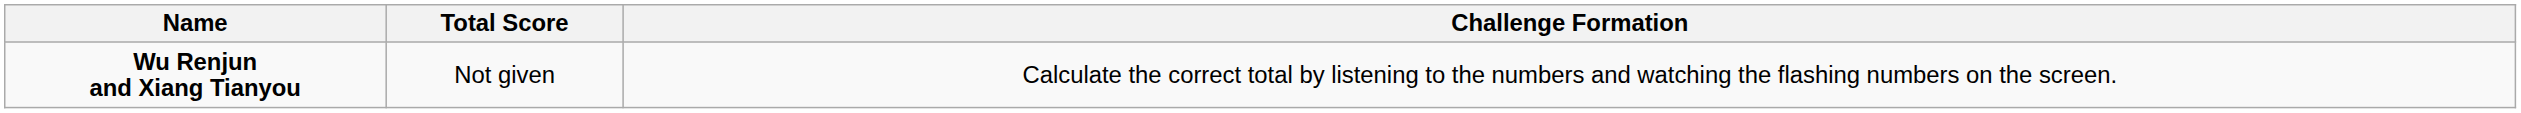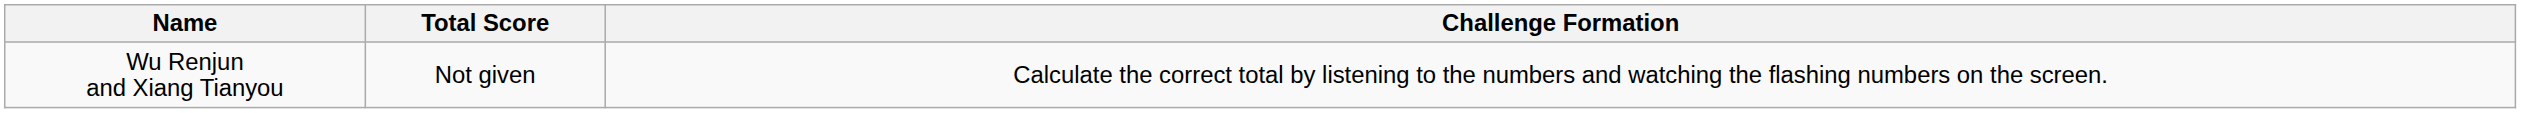row 2 | Name: bold -> normal
